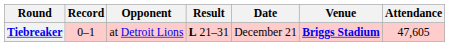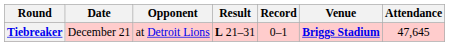columns swapped: Date <-> Record
Tiebreaker | Attendance: 47,605 -> 47,645
